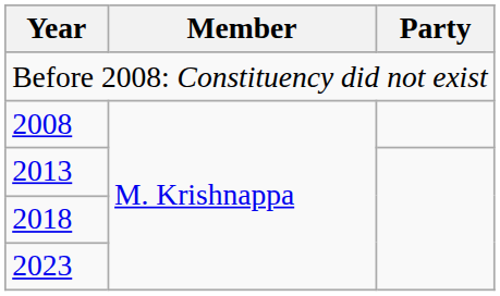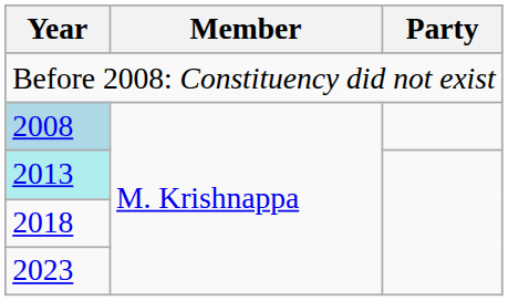2008 | Year: no background -> lightblue background
2013 | Year: no background -> paleturquoise background
